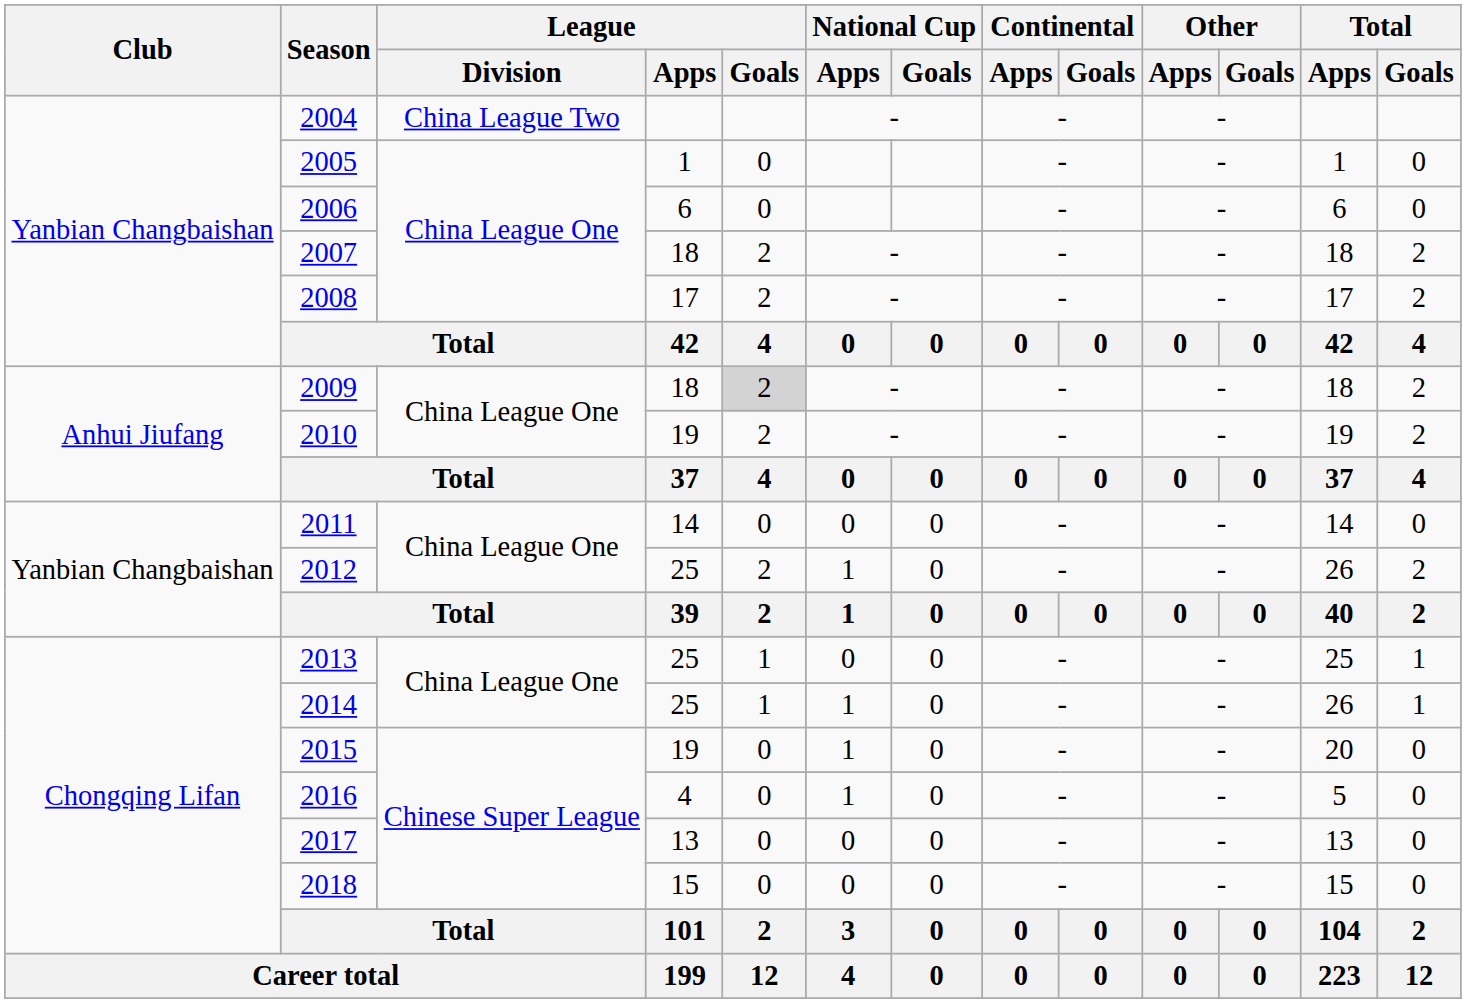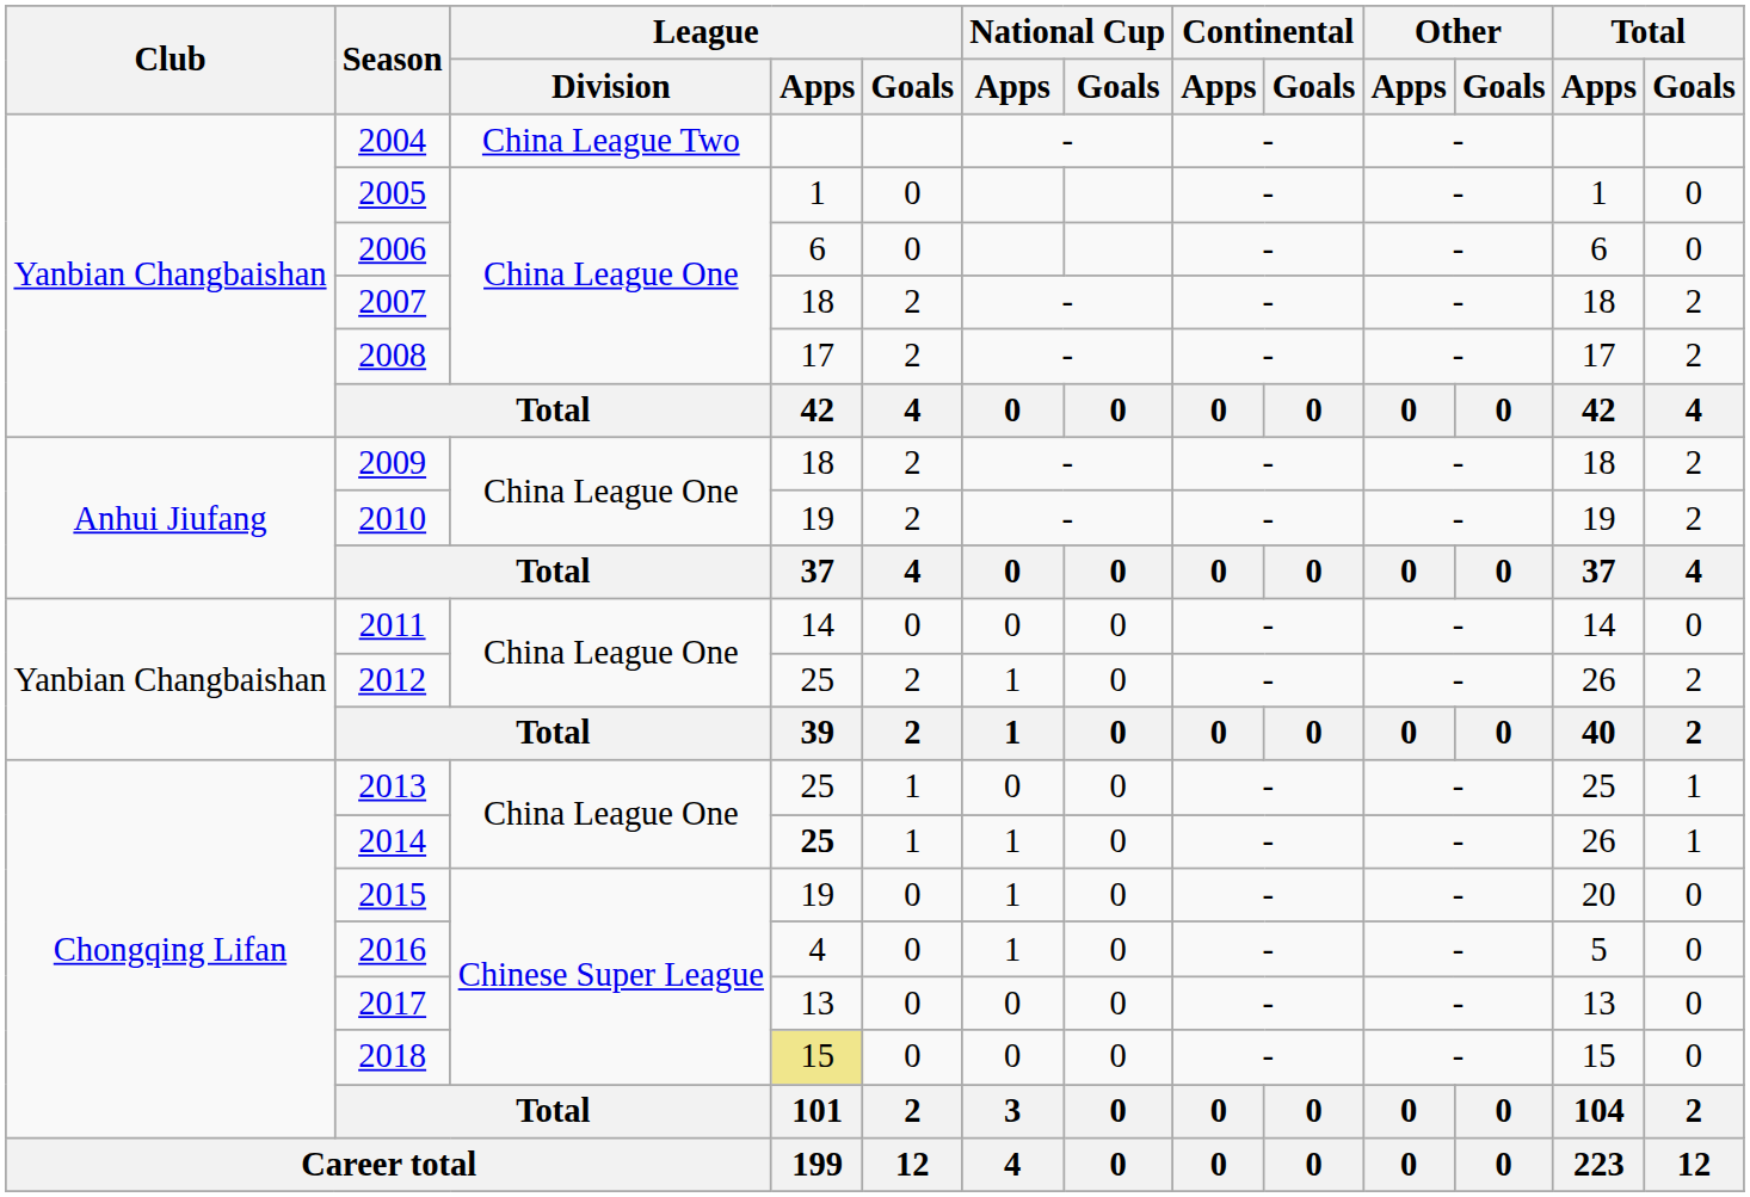2009 | League / Goals: lightgrey background -> no background
2014 | League / Apps: normal -> bold
2018 | League / Apps: no background -> khaki background
